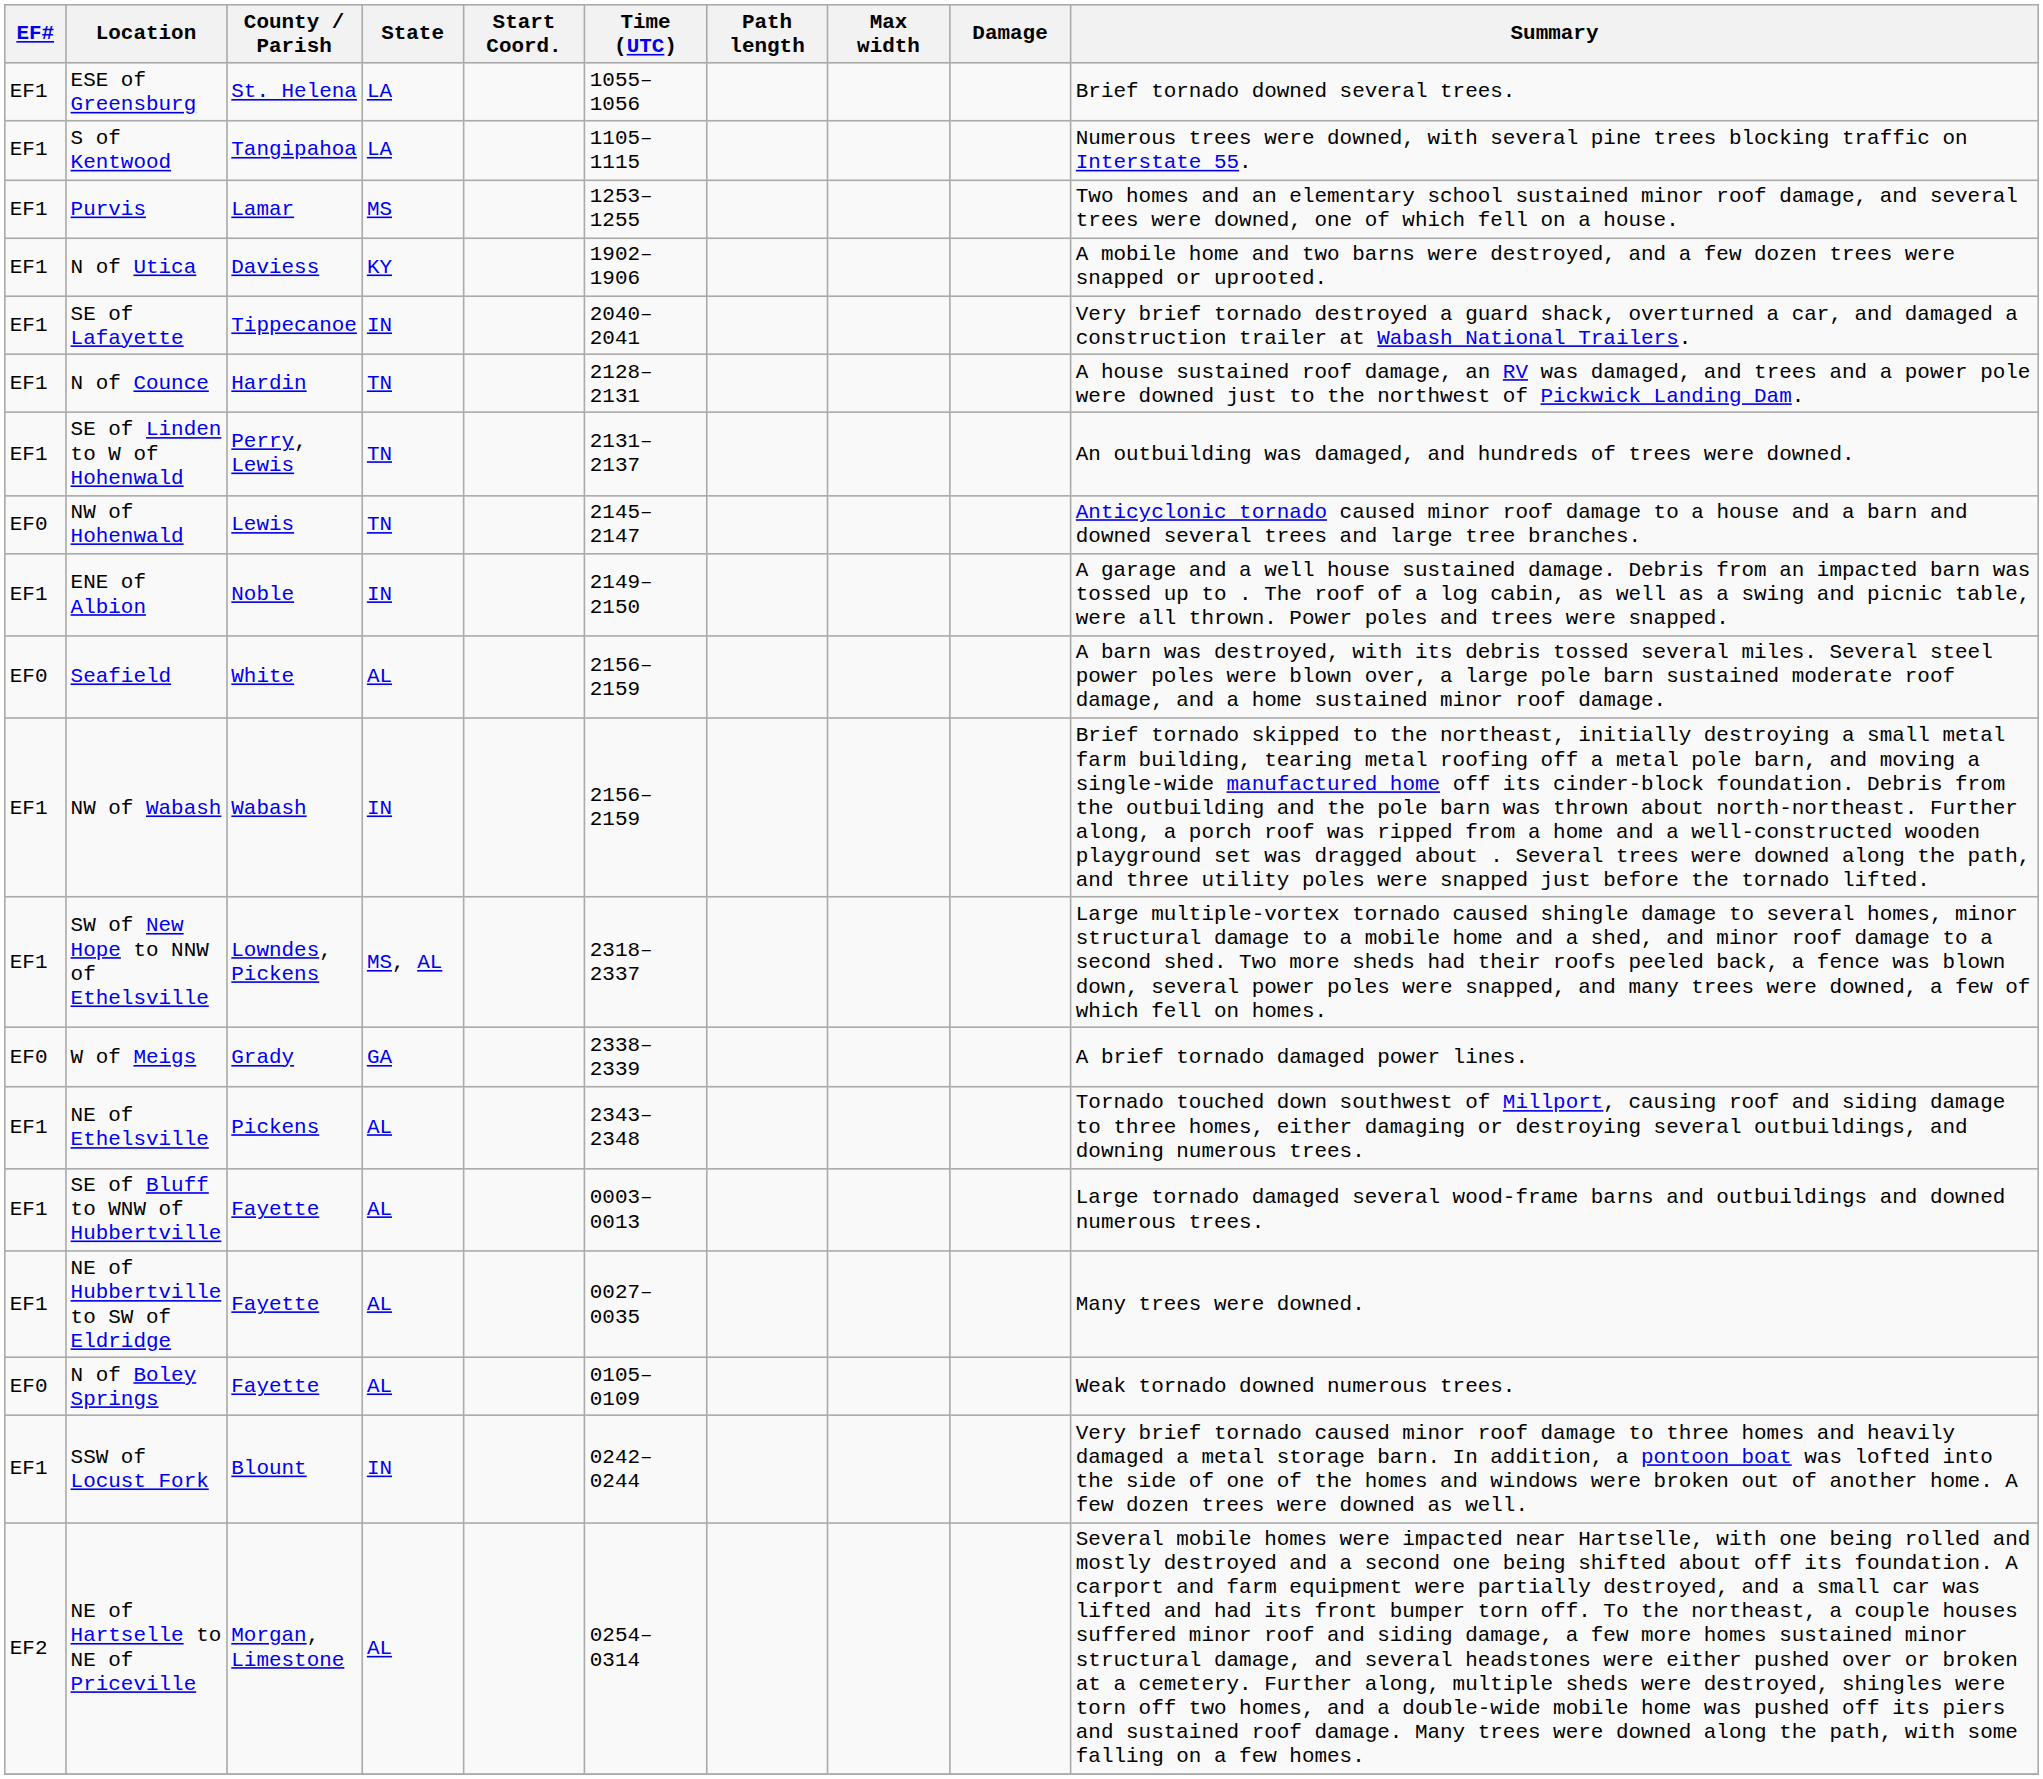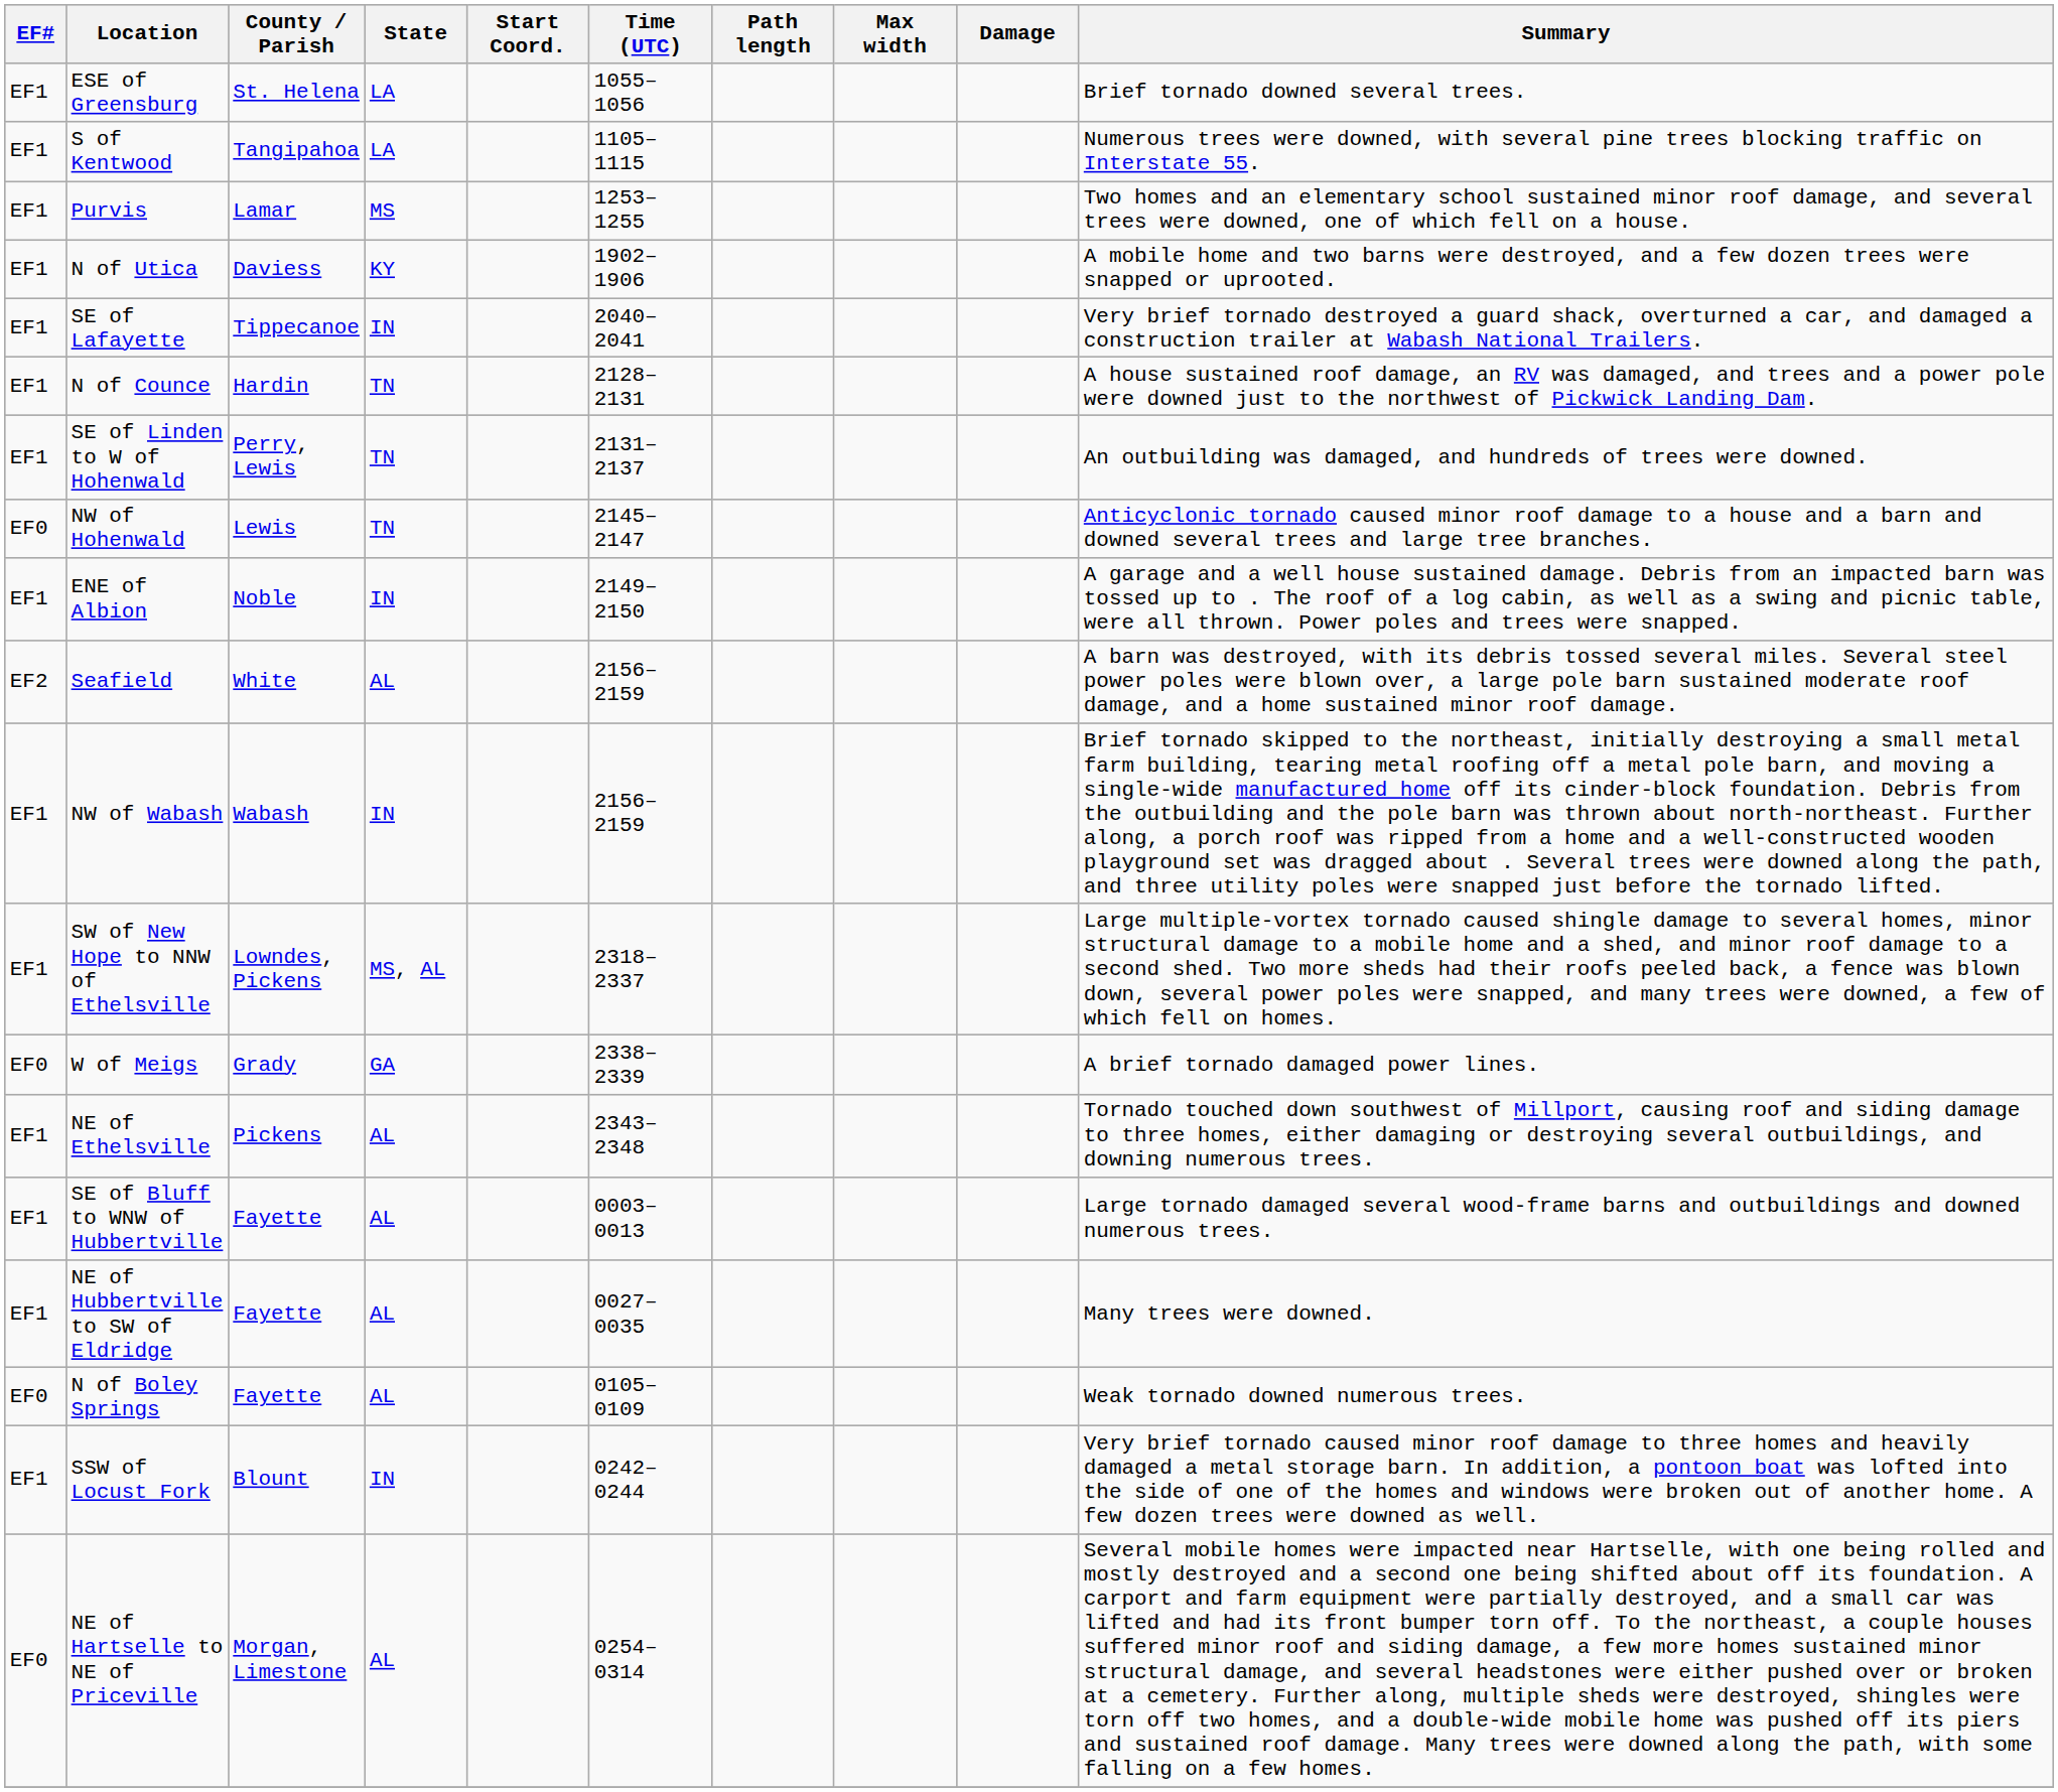Seafield | EF#: EF0 -> EF2
NE of Hartselle to NE of Priceville | EF#: EF2 -> EF0
